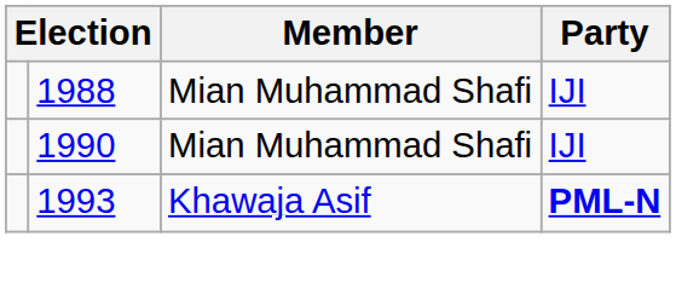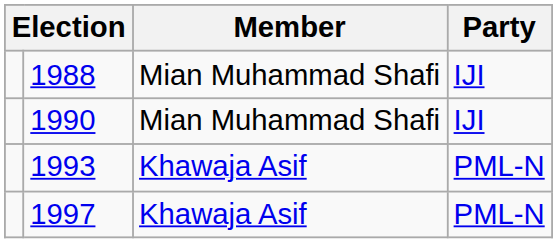1993 | Party: bold -> normal
+ row: 1997 | Khawaja Asif | PML-N
